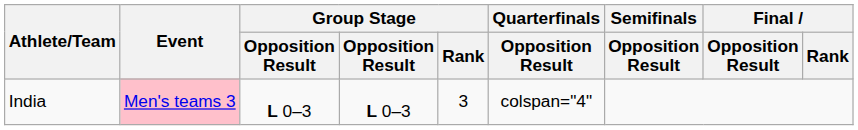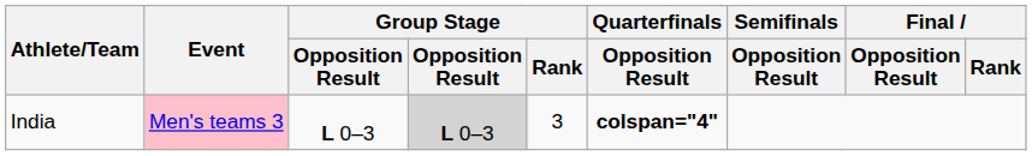India | column 4: no background -> lightgrey background
India | Quarterfinals / Opposition Result: normal -> bold
